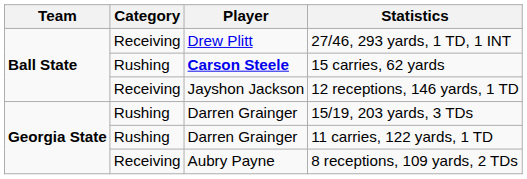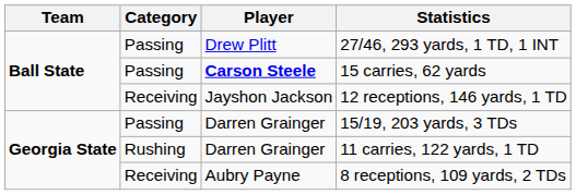27/46, 293 yards, 1 TD, 1 INT | Category: Receiving -> Passing
15 carries, 62 yards | Category: Rushing -> Passing
15/19, 203 yards, 3 TDs | Category: Rushing -> Passing
